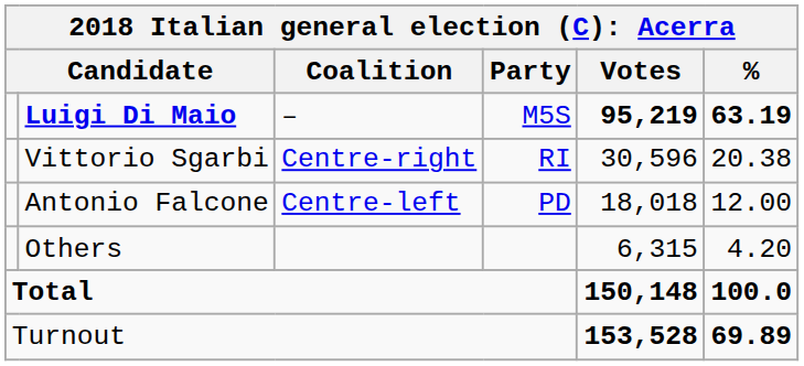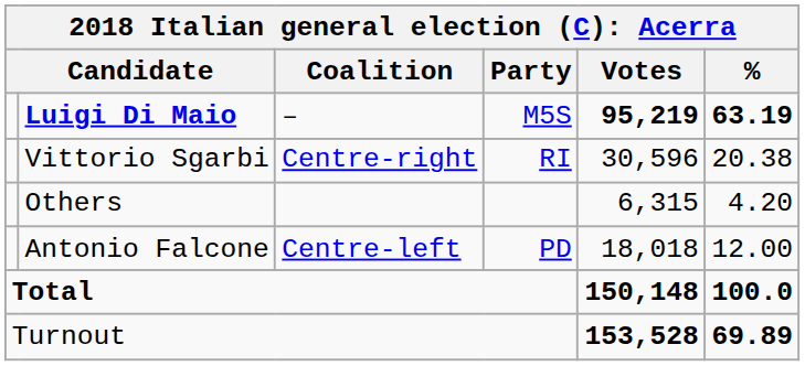rows swapped: Antonio Falcone <-> Others
